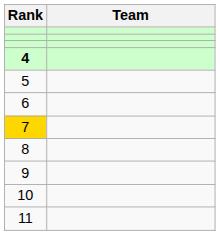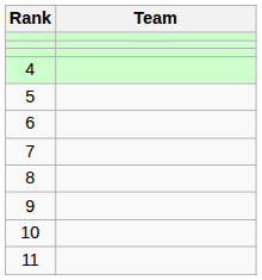row 5 | Rank: bold -> normal
row 8 | Rank: gold background -> no background
